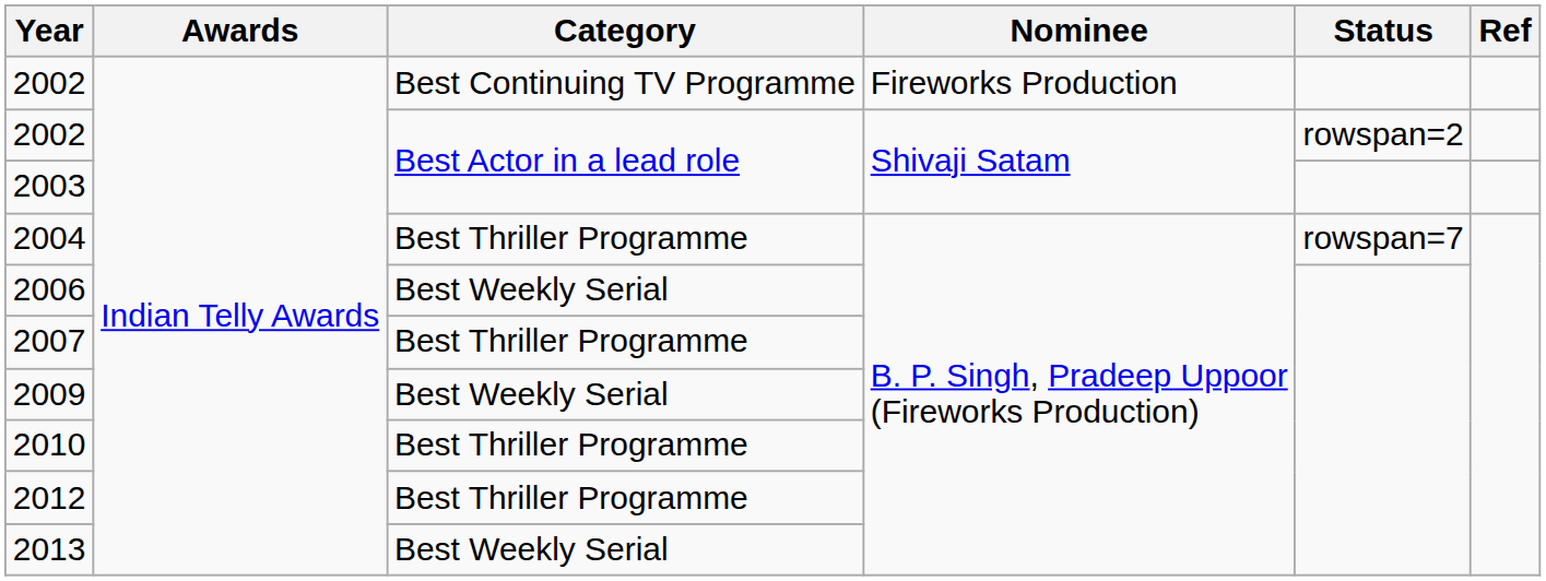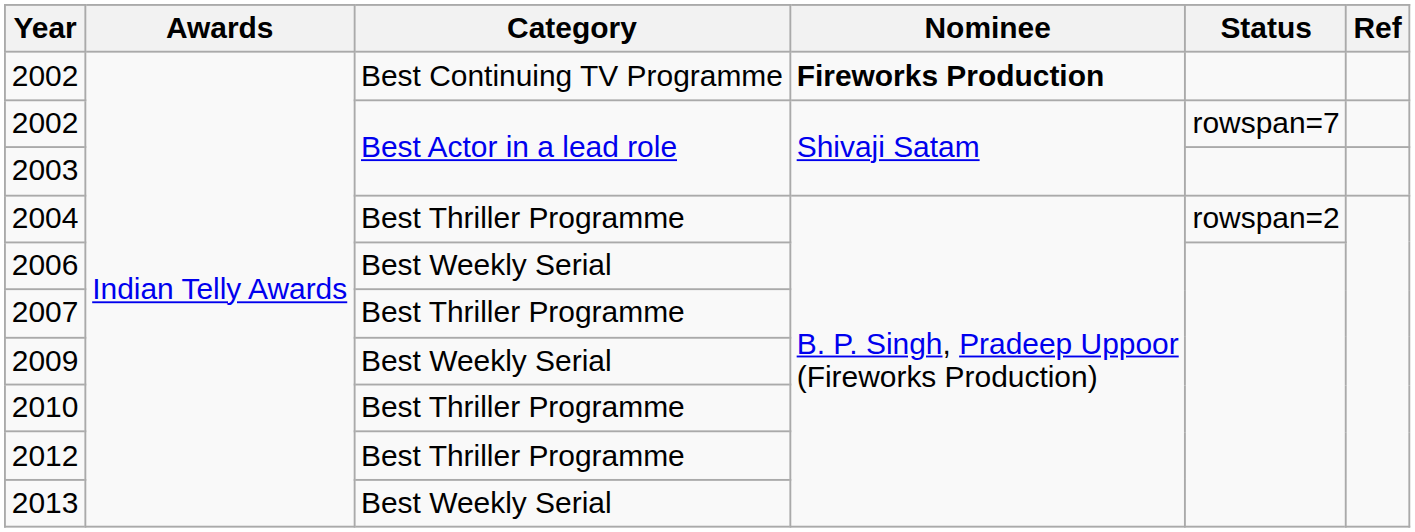2002 / Best Continuing TV Programme | Nominee: normal -> bold
2002 / Best Actor in a lead role | Status: rowspan=2 -> rowspan=7
2004 | Status: rowspan=7 -> rowspan=2
